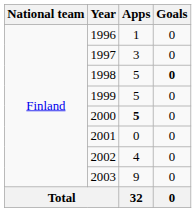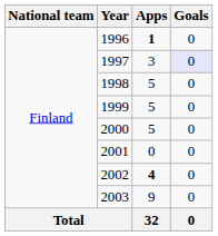1996 | Apps: normal -> bold
1997 | Goals: no background -> lavender background
1998 | Goals: bold -> normal
2000 | Apps: bold -> normal
2002 | Apps: normal -> bold
